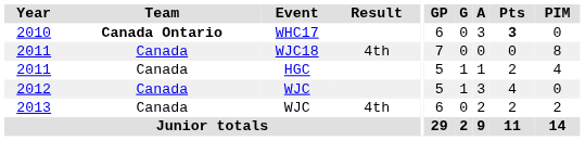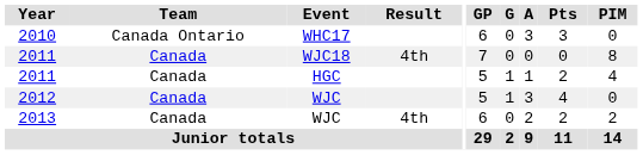2010 | Team: bold -> normal
2010 | Pts: bold -> normal
